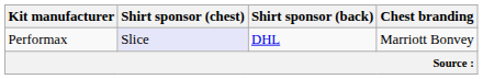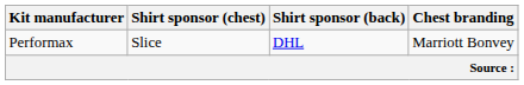Performax | Shirt sponsor (chest): lavender background -> no background
